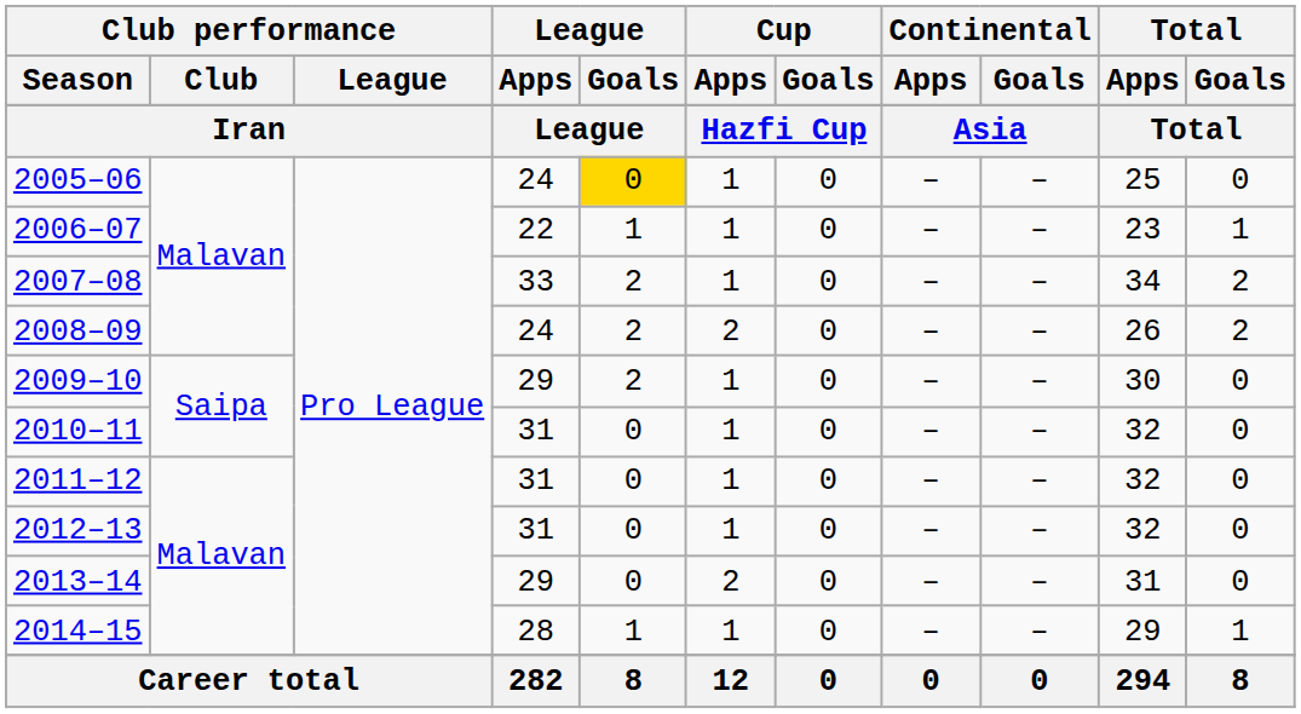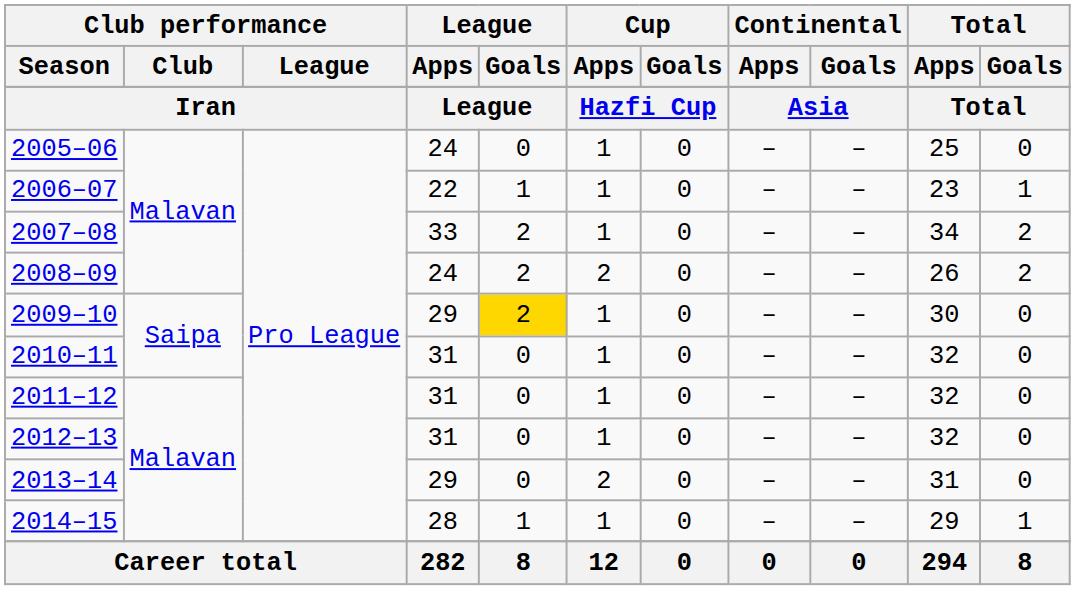2005–06 | League / Goals: gold background -> no background
2009–10 | League / Goals: no background -> gold background
